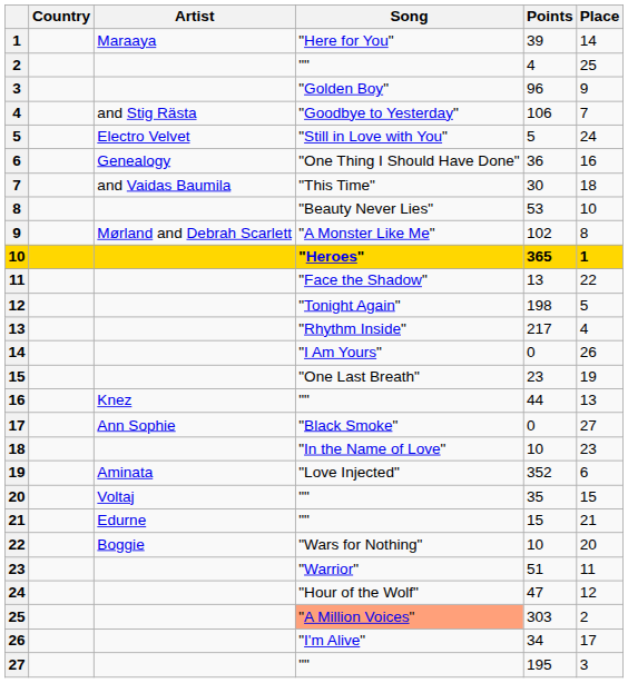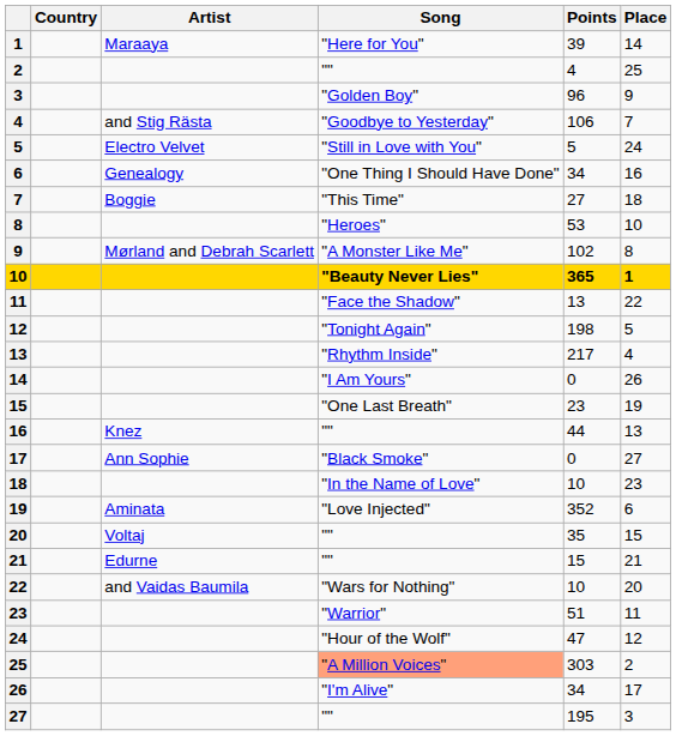row 7 | Points: 36 -> 34
row 8 | Artist: and Vaidas Baumila -> Boggie
row 8 | Points: 30 -> 27
row 9 | Song: "Beauty Never Lies" -> "Heroes"
row 11 | Song: "Heroes" -> "Beauty Never Lies"
row 23 | Artist: Boggie -> and Vaidas Baumila
